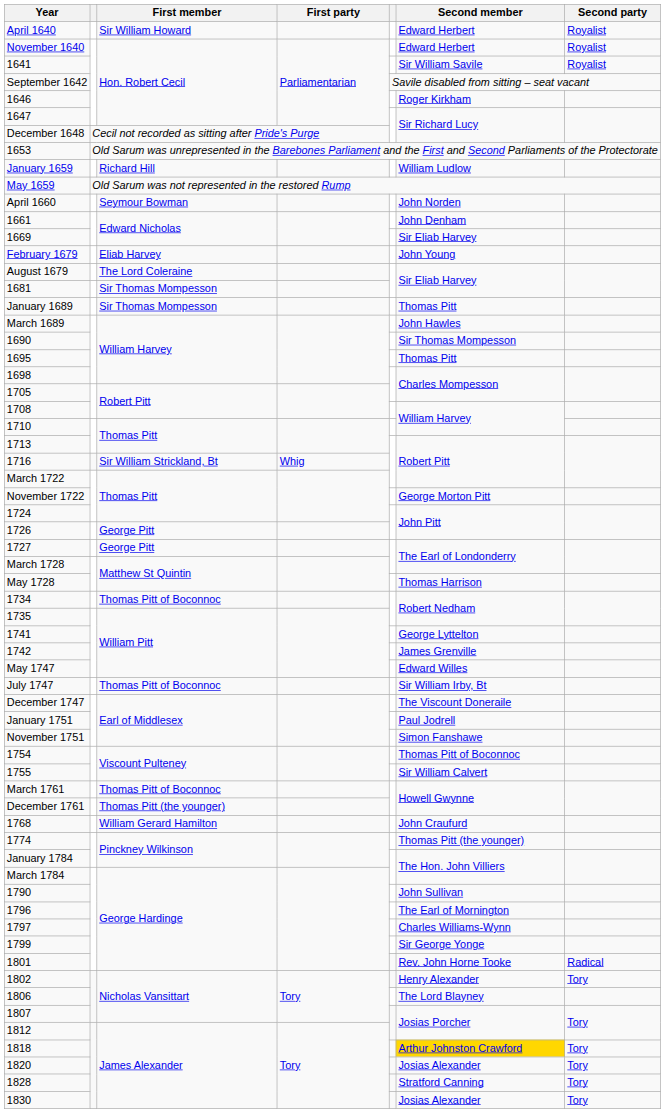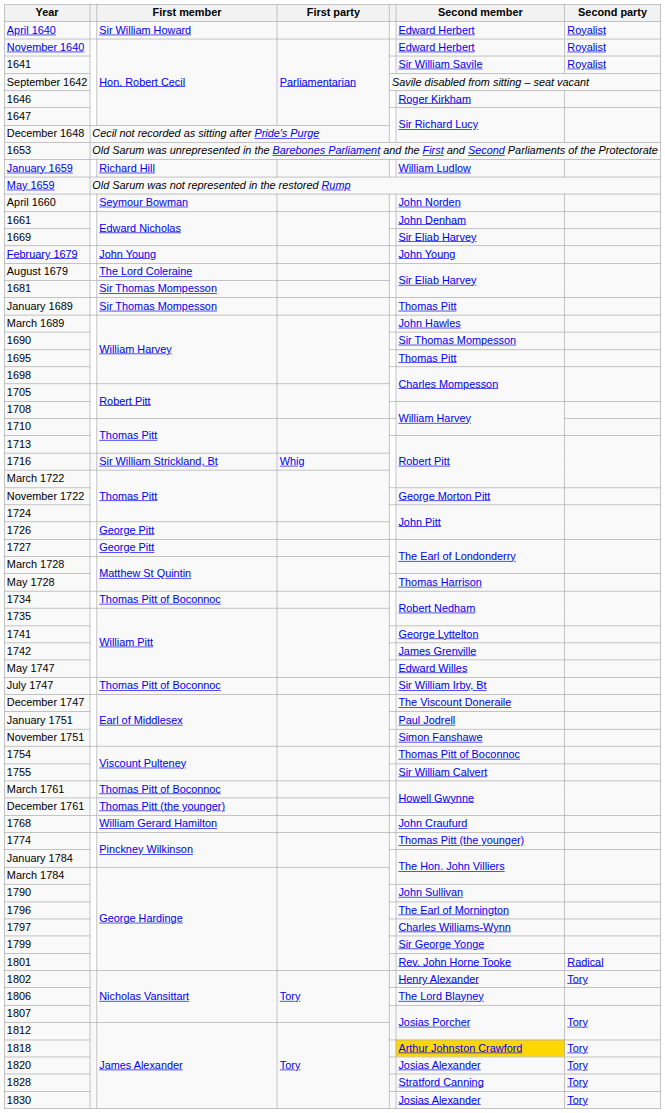February 1679 | First member: Eliab Harvey -> John Young
